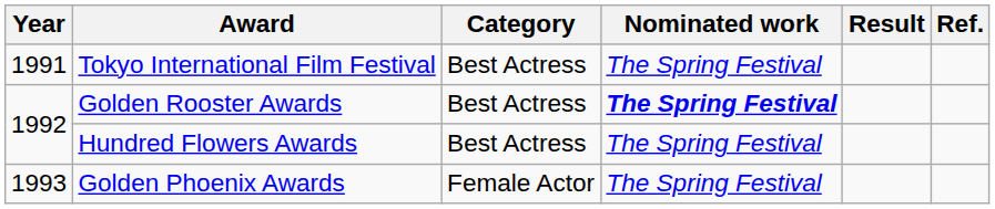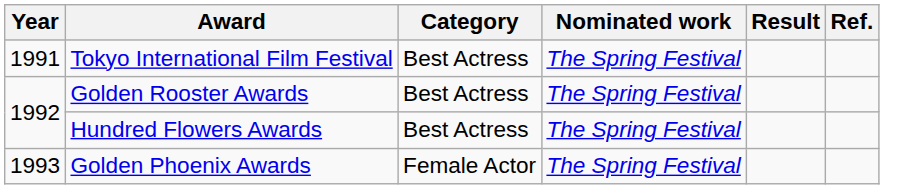Golden Rooster Awards | Nominated work: bold -> normal
